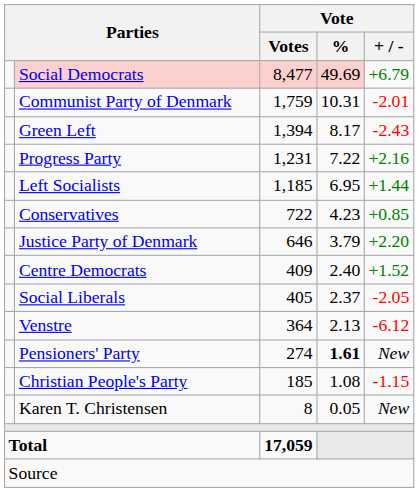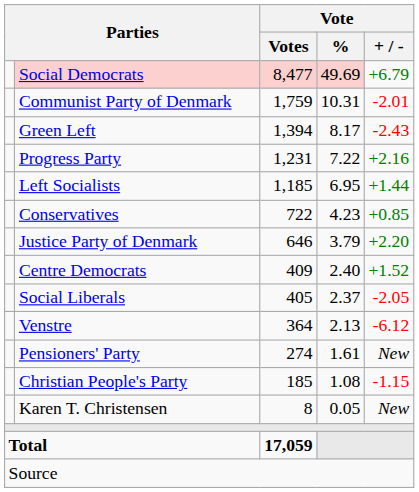Pensioners' Party | Vote / %: bold -> normal
